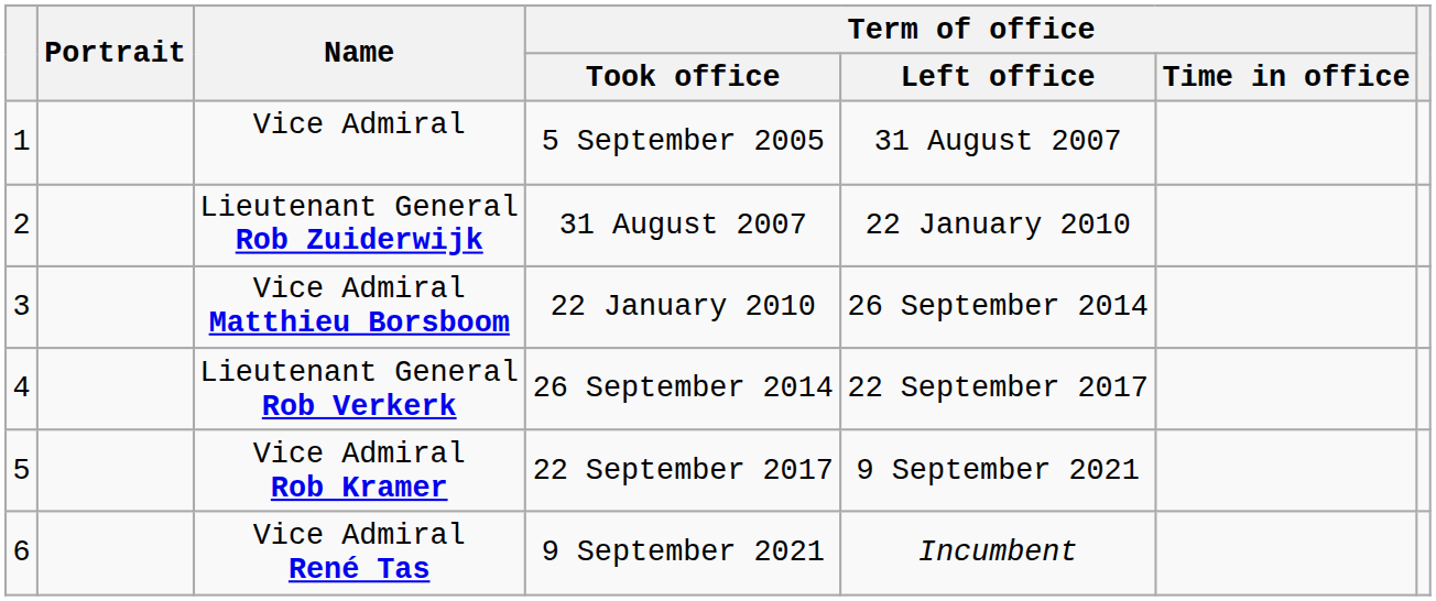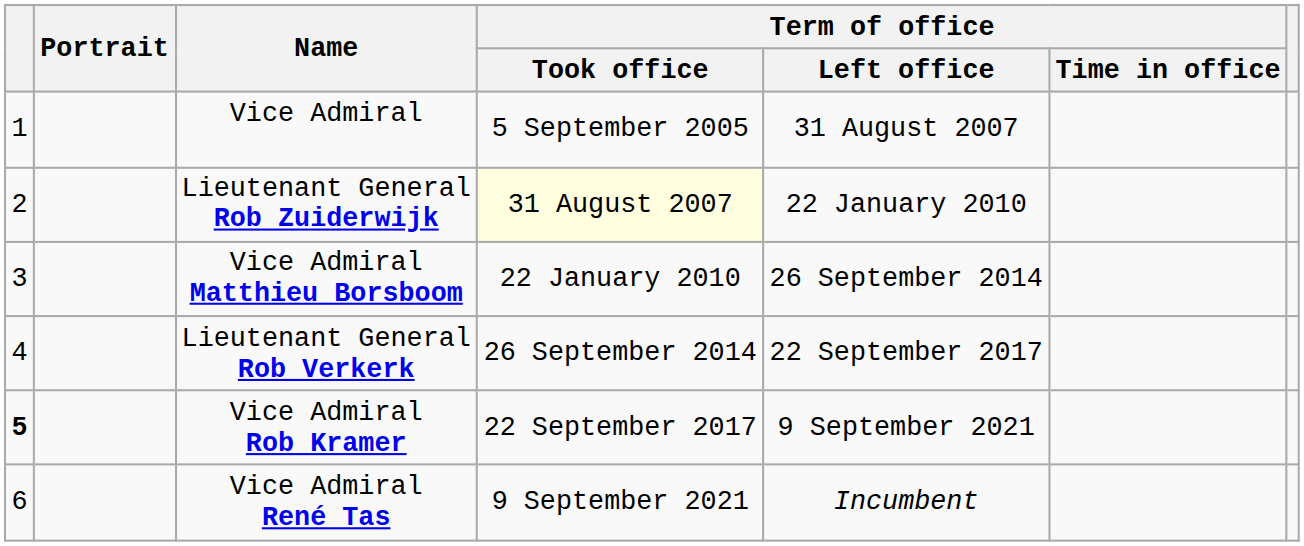Lieutenant General Rob Zuiderwijk | Term of office / Took office: no background -> lightyellow background
Vice Admiral Rob Kramer | column 1: normal -> bold
